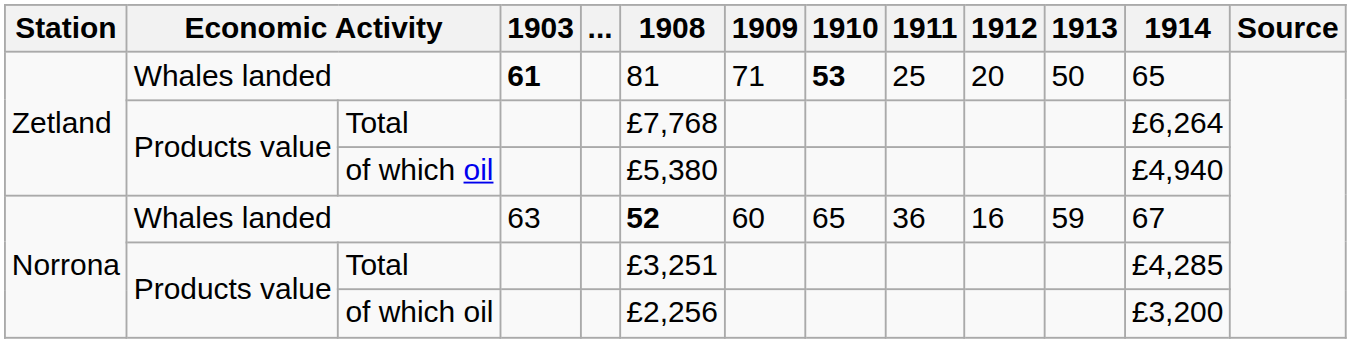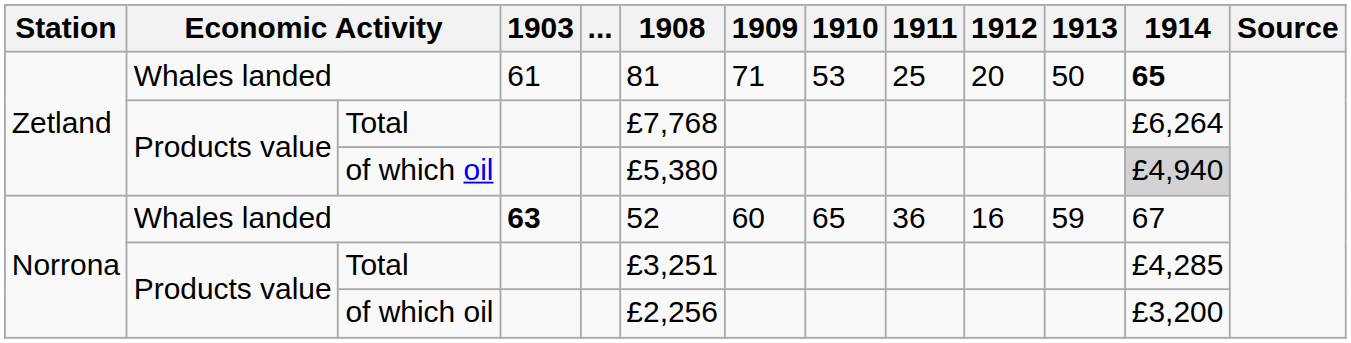Zetland / Whales landed | 1903: bold -> normal
Zetland / Whales landed | 1910: bold -> normal
Zetland / Whales landed | 1914: normal -> bold
Zetland / of which oil | 1914: no background -> lightgrey background
Norrona / Whales landed | 1903: normal -> bold
Norrona / Whales landed | 1908: bold -> normal
